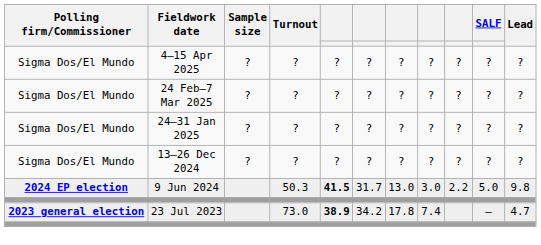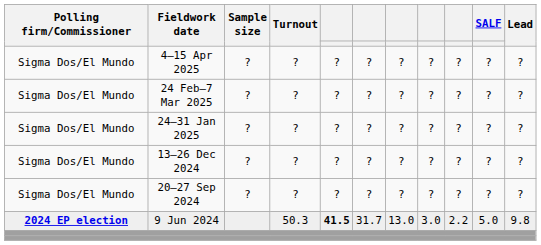+ row: Sigma Dos/El Mundo | 20–27 Sep 2024 | ? | ? | ? | ? | ? | ? | ? | ? | ?
- row: 2023 general election | 23 Jul 2023 | 73.0 | 38.9 | 34.2 | 17.8 | 7.4 | – | 4.7
